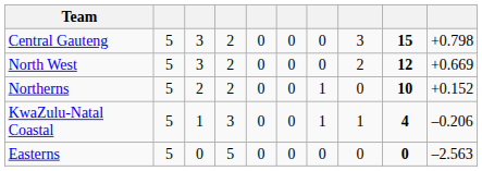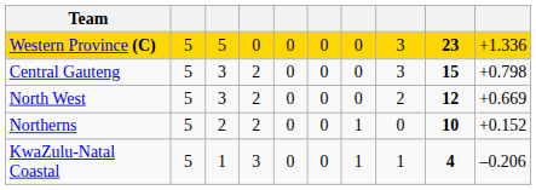+ row: Western Province (C) | 5 | 5 | 0 | 0 | 0 | 0 | 3 | 23 | +1.336
- row: Easterns | 5 | 0 | 5 | 0 | 0 | 0 | 0 | 0 | –2.563
